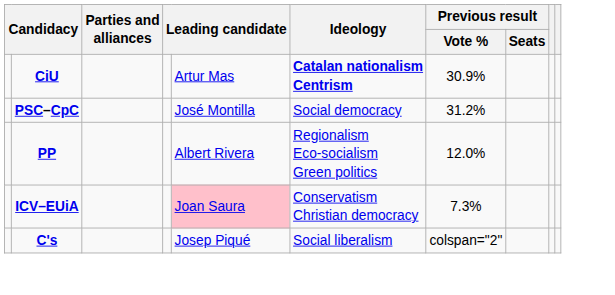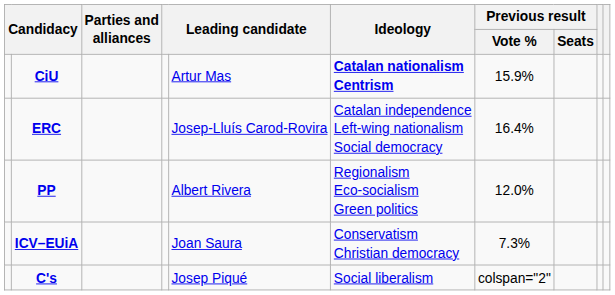CiU | Previous result / Vote %: 30.9% -> 15.9%
- row: PSC–CpC | José Montilla | Social democracy | 31.2%
+ row: ERC | Josep-Lluís Carod-Rovira | Catalan independence Left-wing nationalism Social democracy | 16.4%
ICV–EUiA | column 5: pink background -> no background
